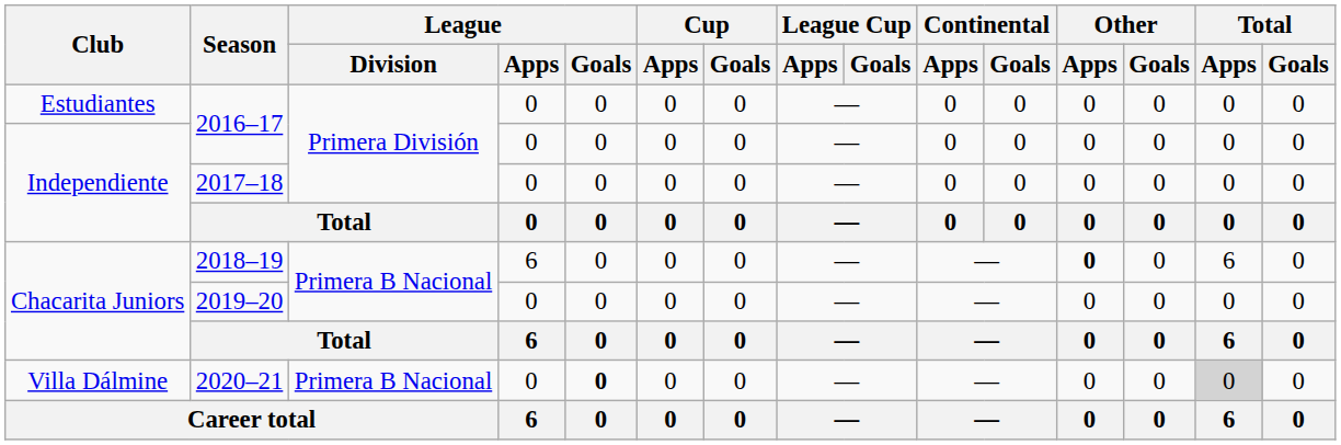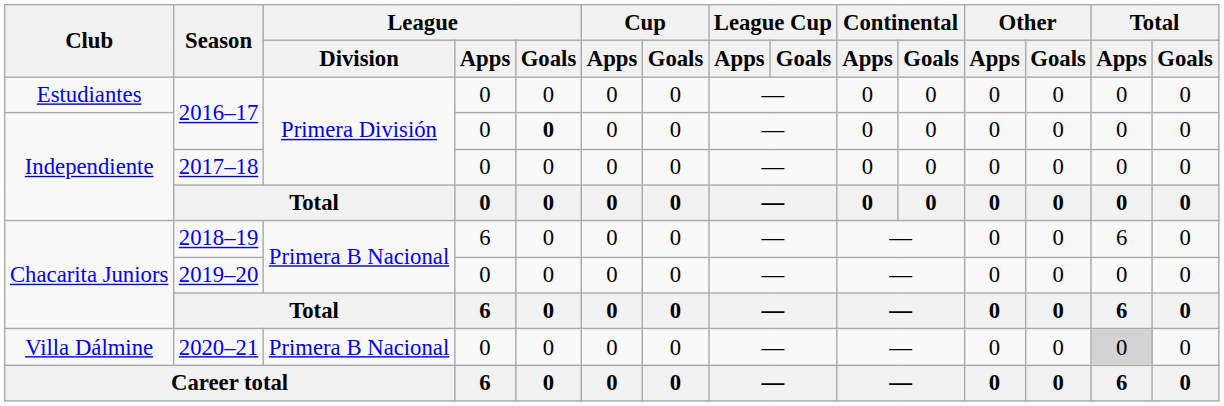Independiente / 2016–17 | League / Goals: normal -> bold
2018–19 | Other / Apps: bold -> normal
2020–21 | League / Goals: bold -> normal
